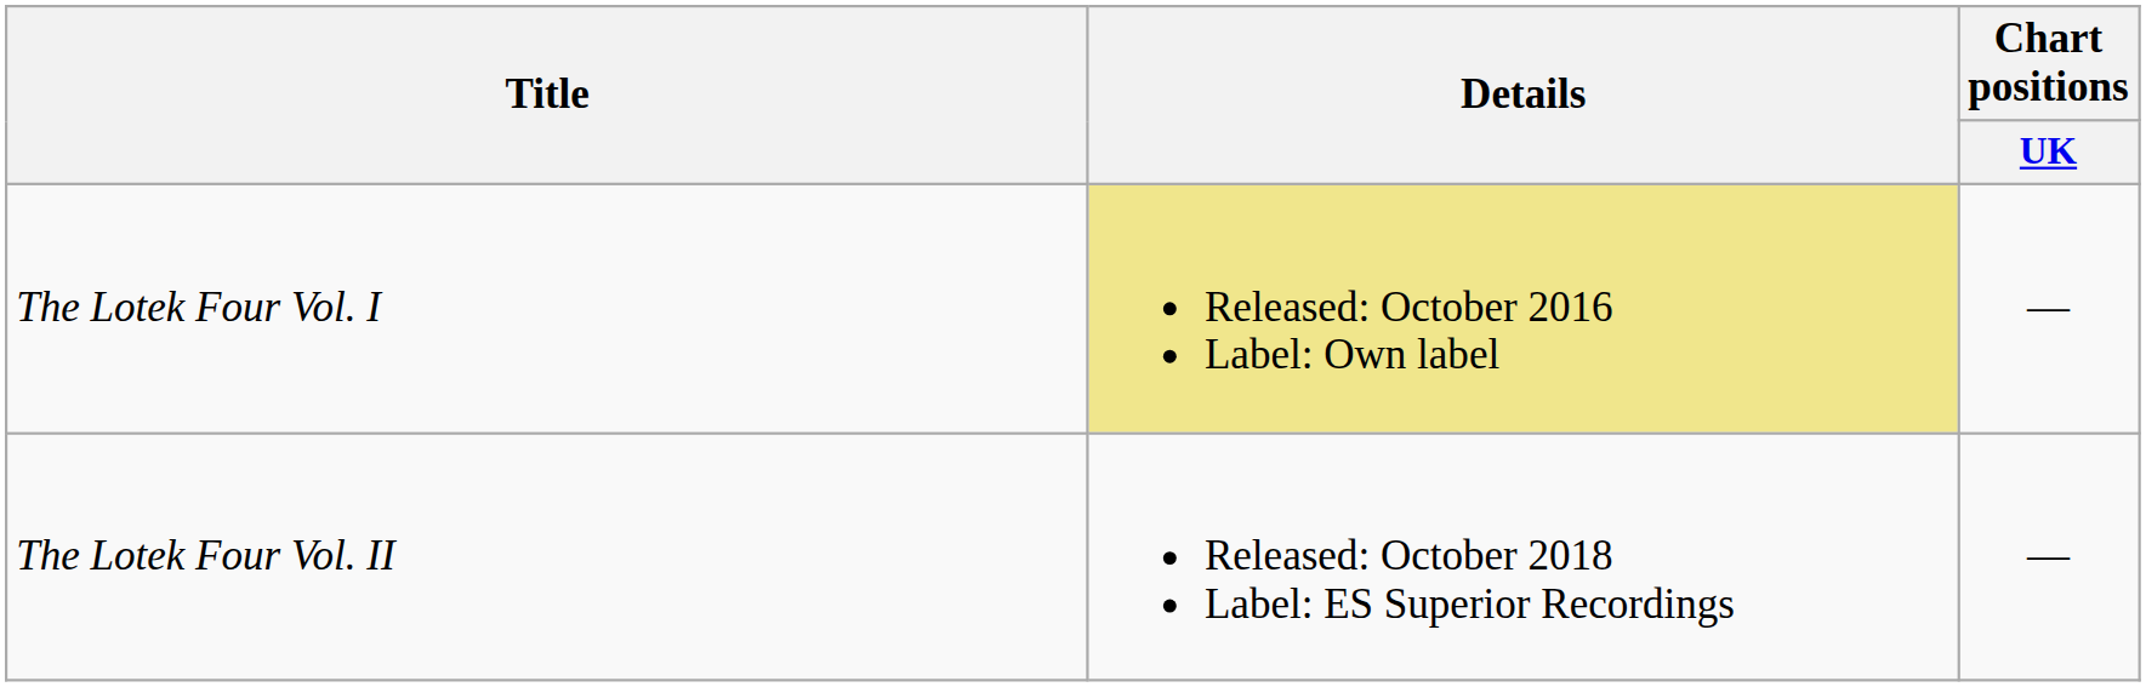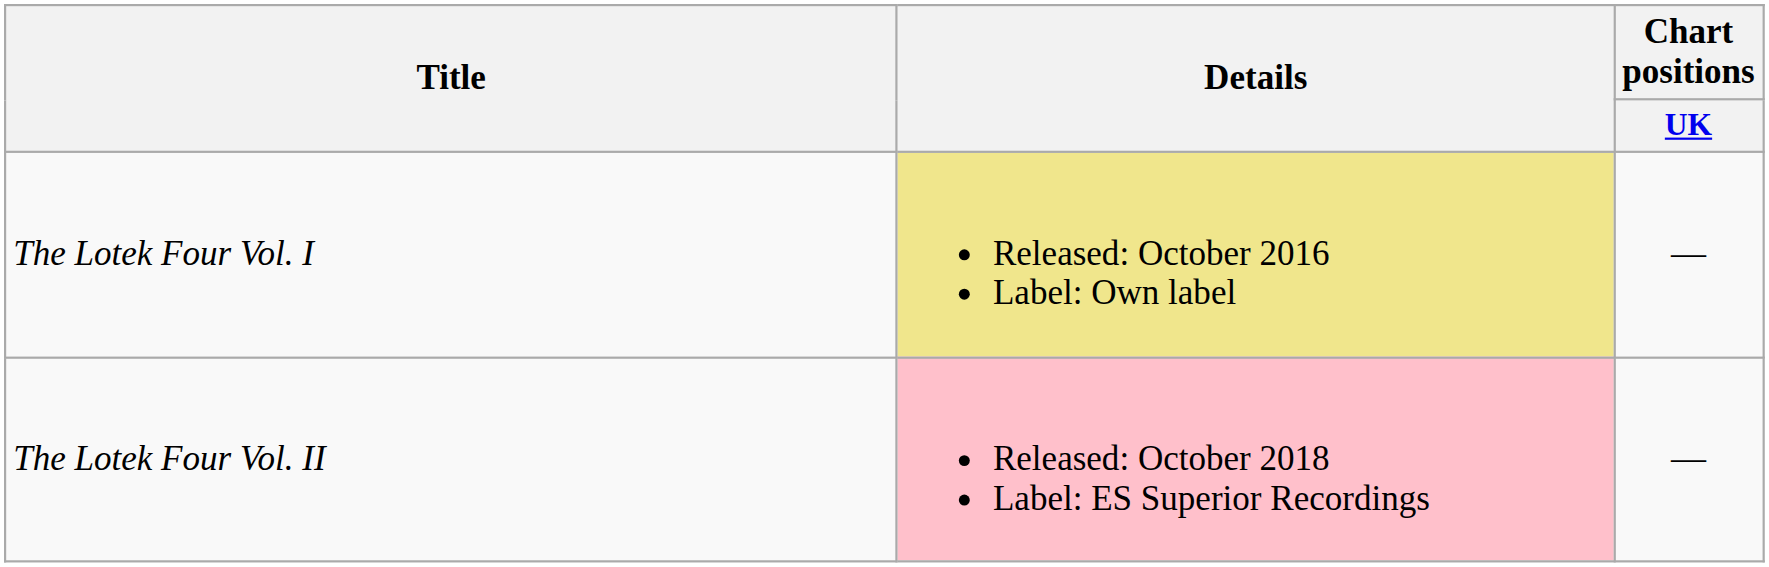The Lotek Four Vol. II | Details: no background -> pink background
